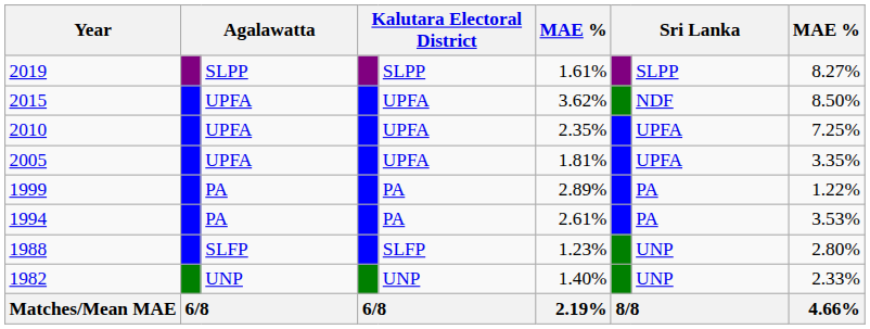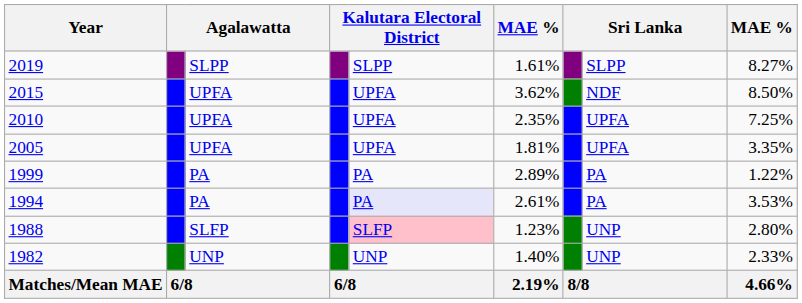1994 | column 5: no background -> lavender background
1988 | column 5: no background -> pink background
